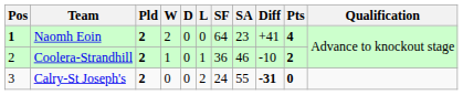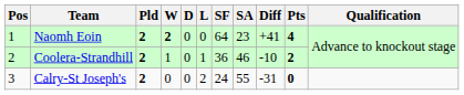Naomh Eoin | Pos: bold -> normal
Naomh Eoin | W: normal -> bold
Calry-St Joseph's | Diff: bold -> normal
